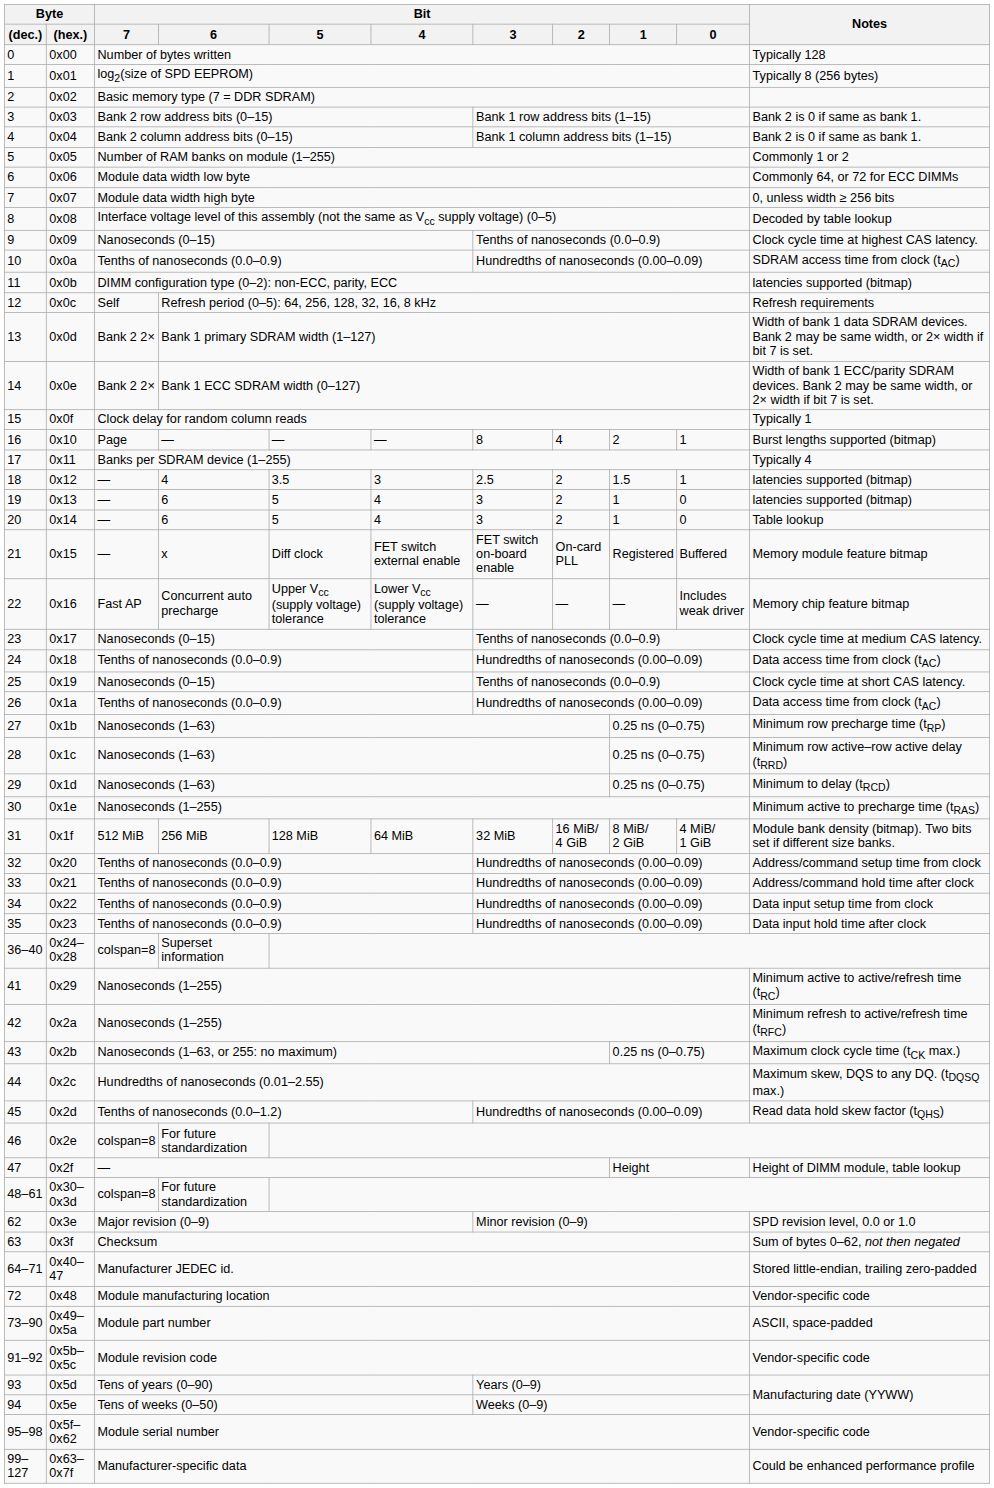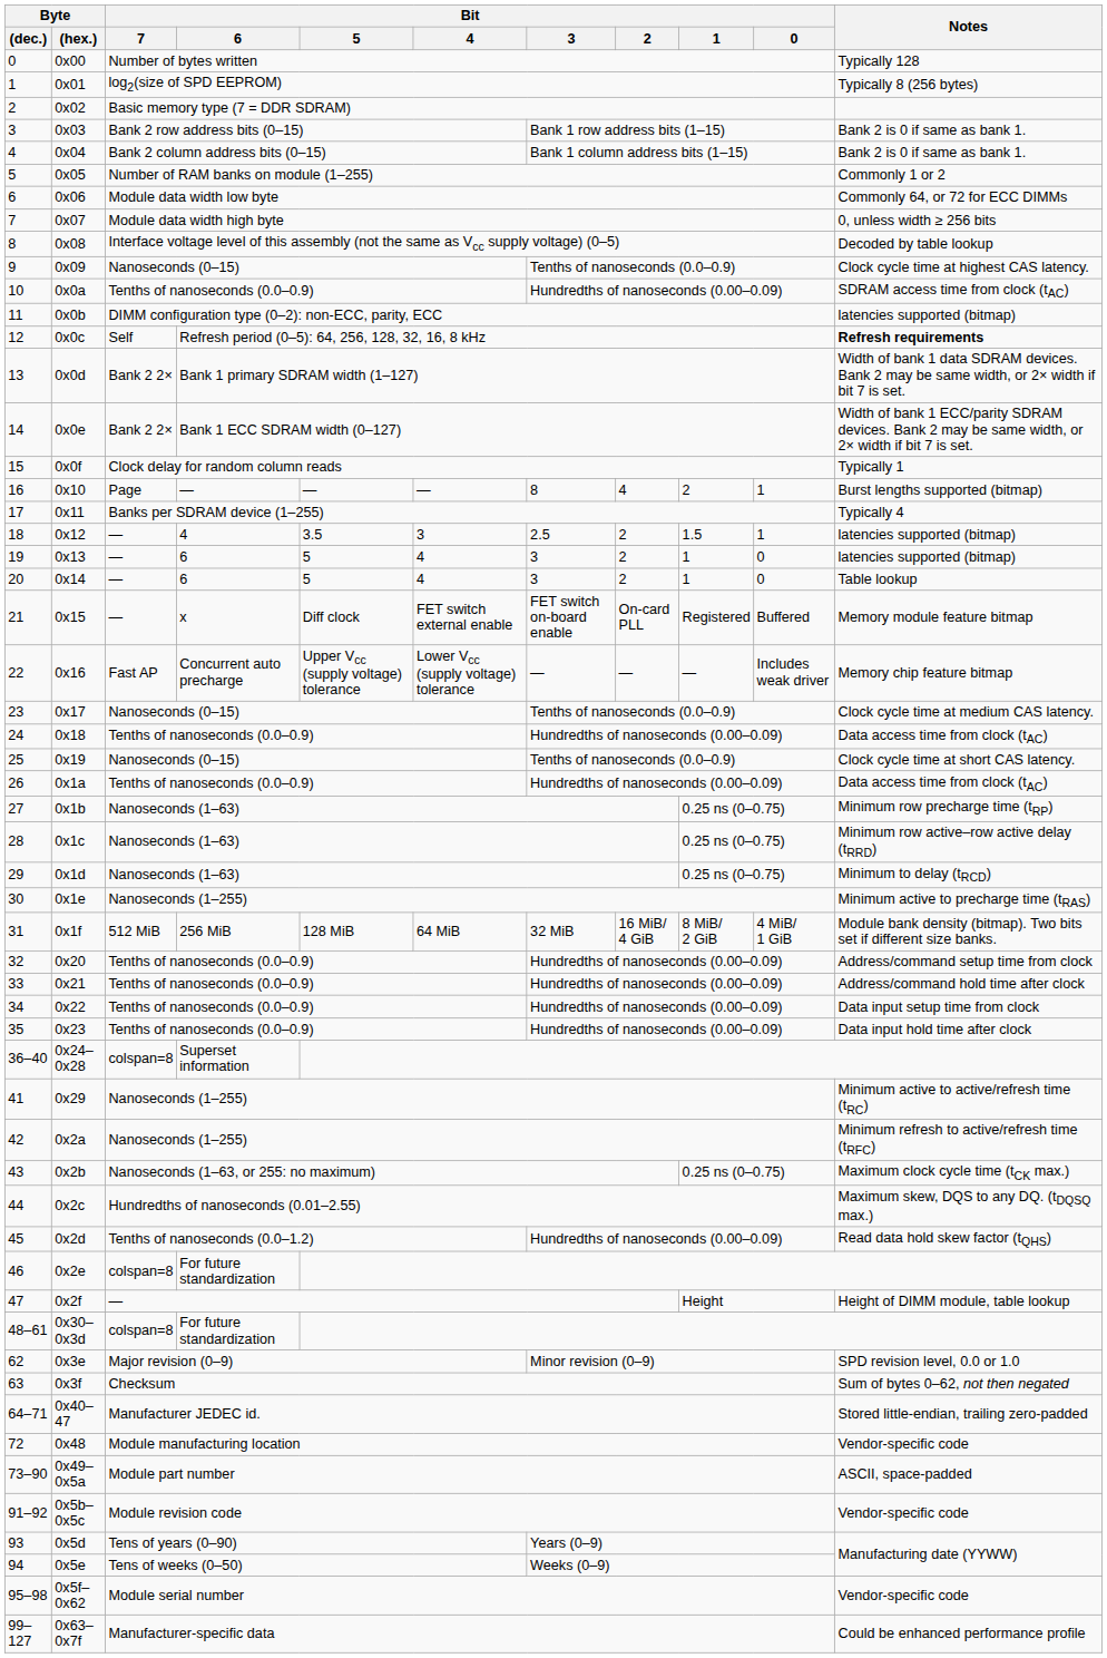0x0c | Notes: normal -> bold
